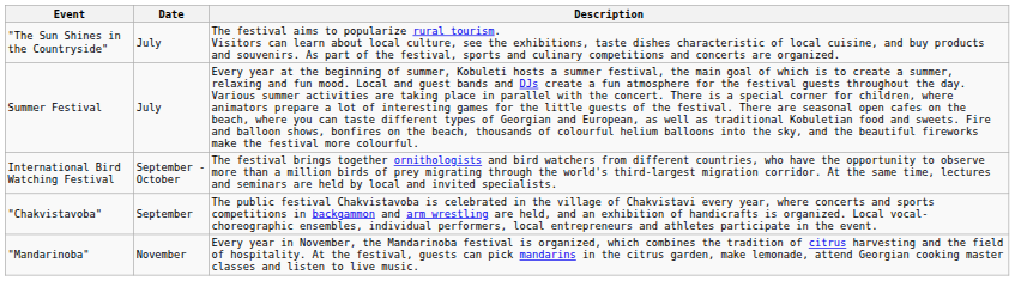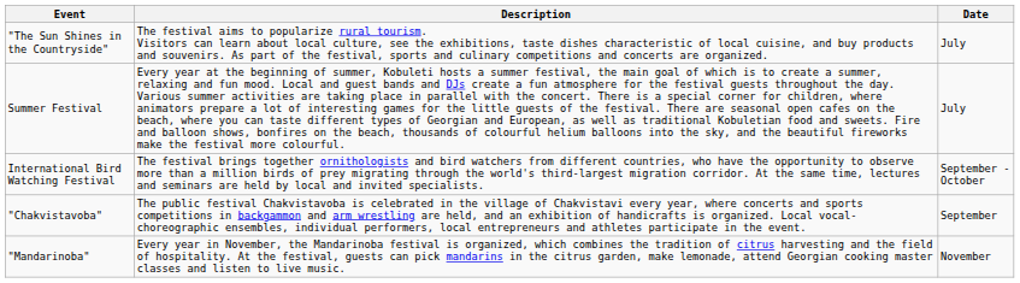columns swapped: Date <-> Description
